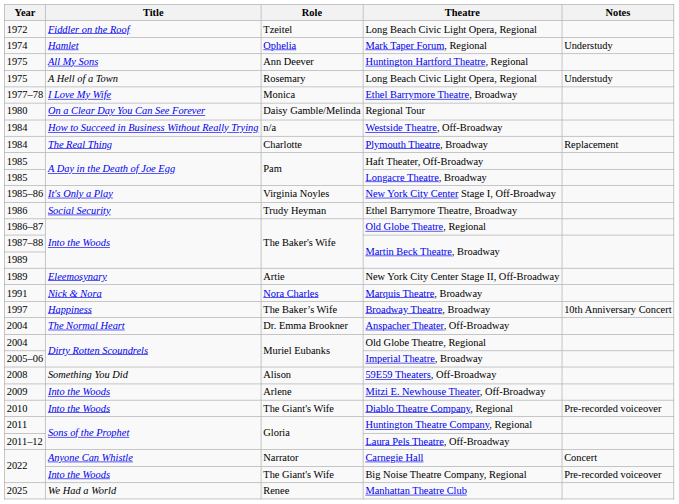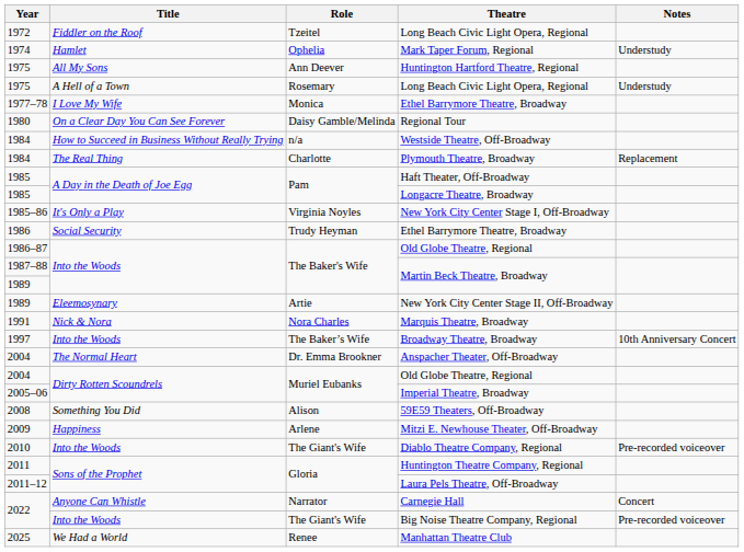Broadway Theatre, Broadway | Title: Happiness -> Into the Woods
Mitzi E. Newhouse Theater, Off-Broadway | Title: Into the Woods -> Happiness
